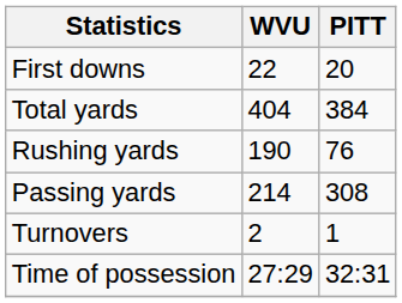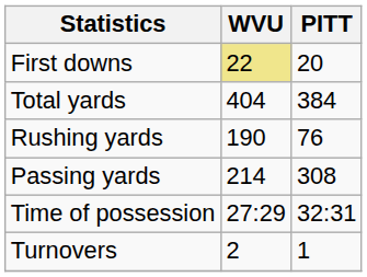First downs | WVU: no background -> khaki background
rows swapped: Turnovers <-> Time of possession
